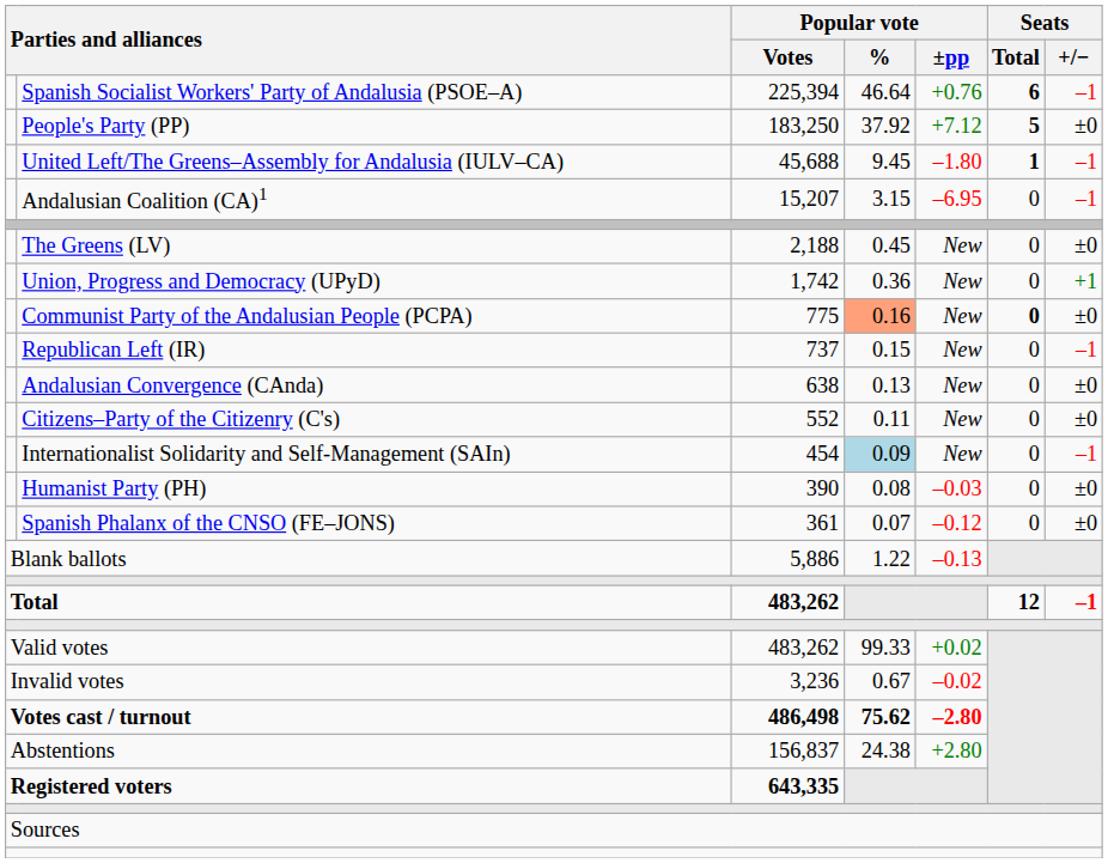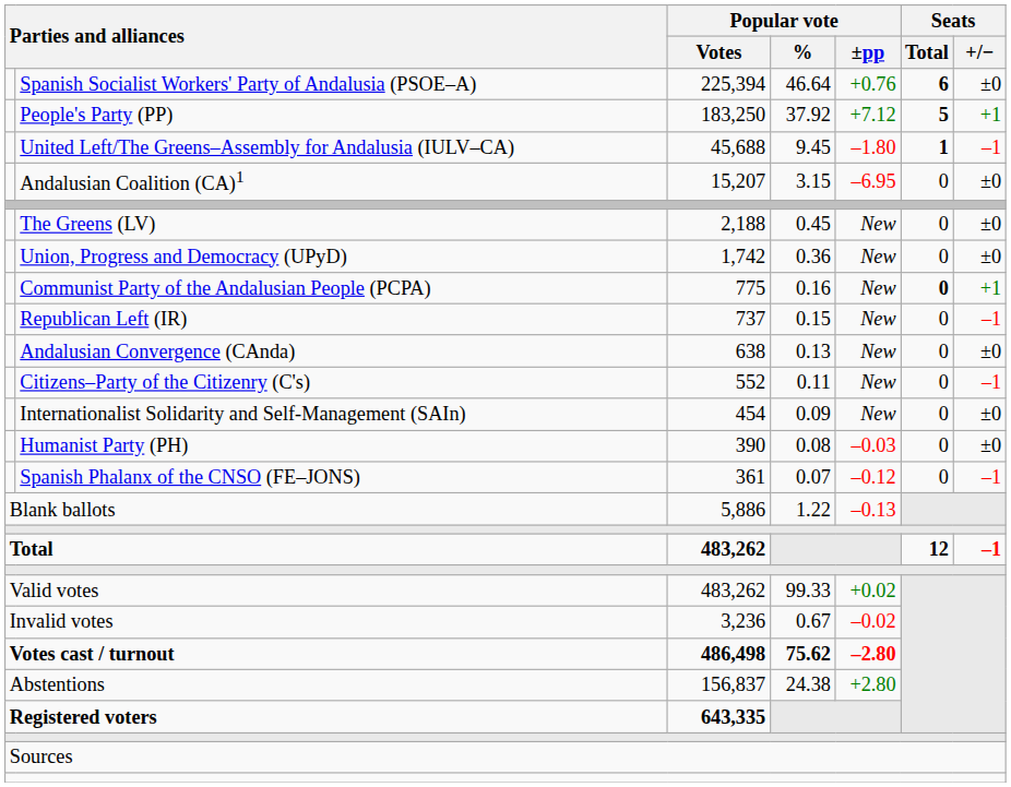Spanish Socialist Workers' Party of Andalusia (PSOE–A) | Seats / +/−: –1 -> ±0
People's Party (PP) | Seats / +/−: ±0 -> +1
Andalusian Coalition (CA)1 | Seats / +/−: –1 -> ±0
Union, Progress and Democracy (UPyD) | Seats / +/−: +1 -> ±0
Communist Party of the Andalusian People (PCPA) | Popular vote / %: lightsalmon background -> no background
Communist Party of the Andalusian People (PCPA) | Seats / +/−: ±0 -> +1
Citizens–Party of the Citizenry (C's) | Seats / +/−: ±0 -> –1
Internationalist Solidarity and Self-Management (SAIn) | Popular vote / %: lightblue background -> no background
Internationalist Solidarity and Self-Management (SAIn) | Seats / +/−: –1 -> ±0
Spanish Phalanx of the CNSO (FE–JONS) | Seats / +/−: ±0 -> –1
